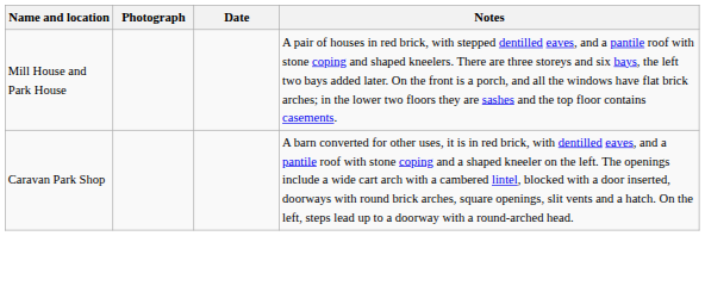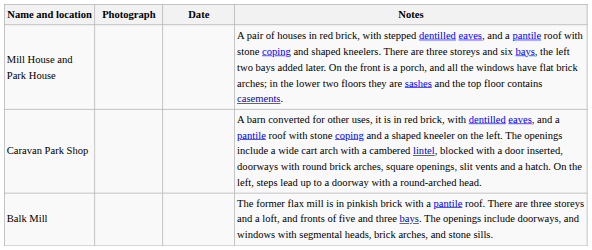+ row: Balk Mill | The former flax mill is in pinkish brick with a pantile roof. There are three storeys and a loft, and fronts of five and three bays. The openings include doorways, and windows with segmental heads, brick arches, and stone sills.
